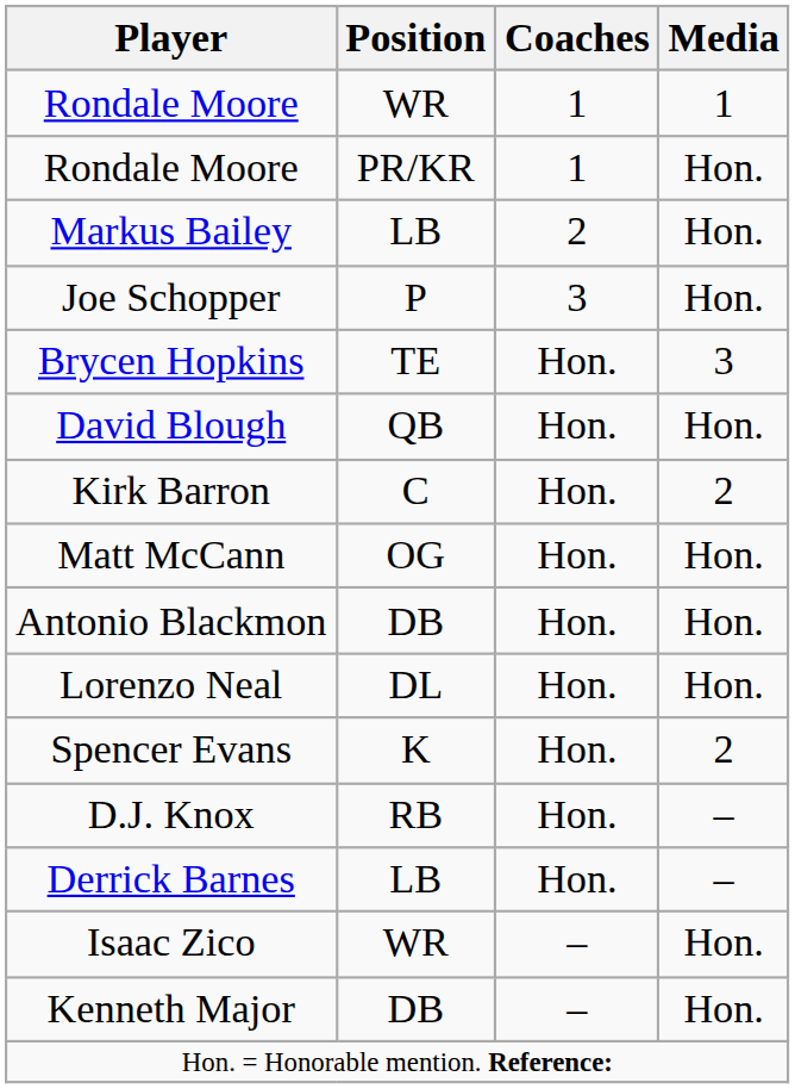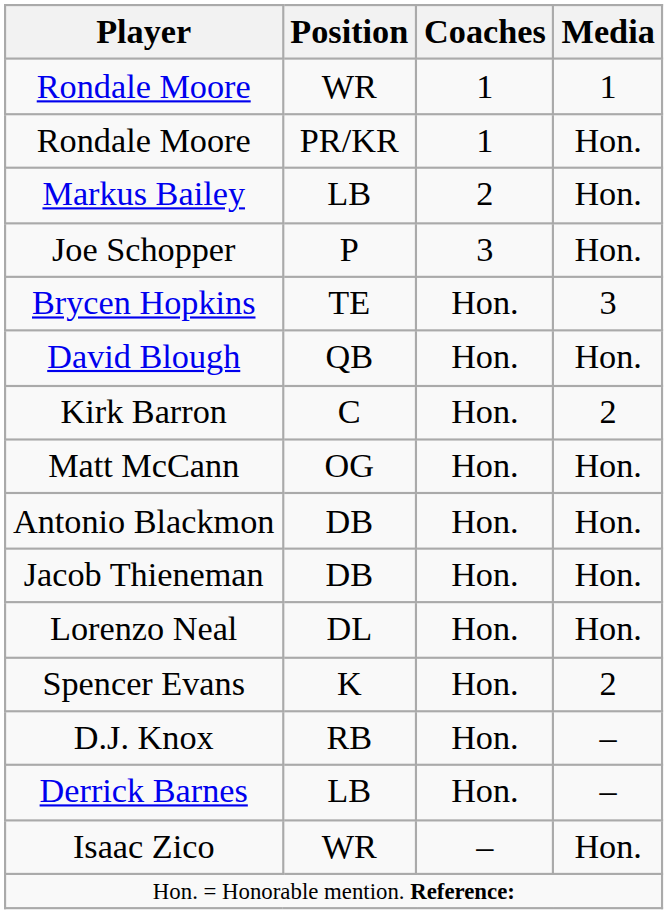+ row: Jacob Thieneman | DB | Hon. | Hon.
- row: Kenneth Major | DB | – | Hon.
